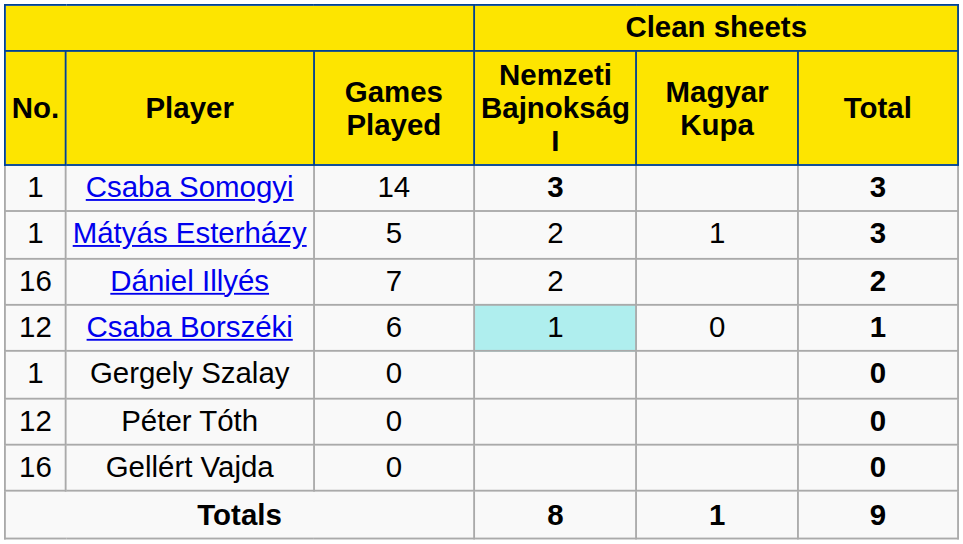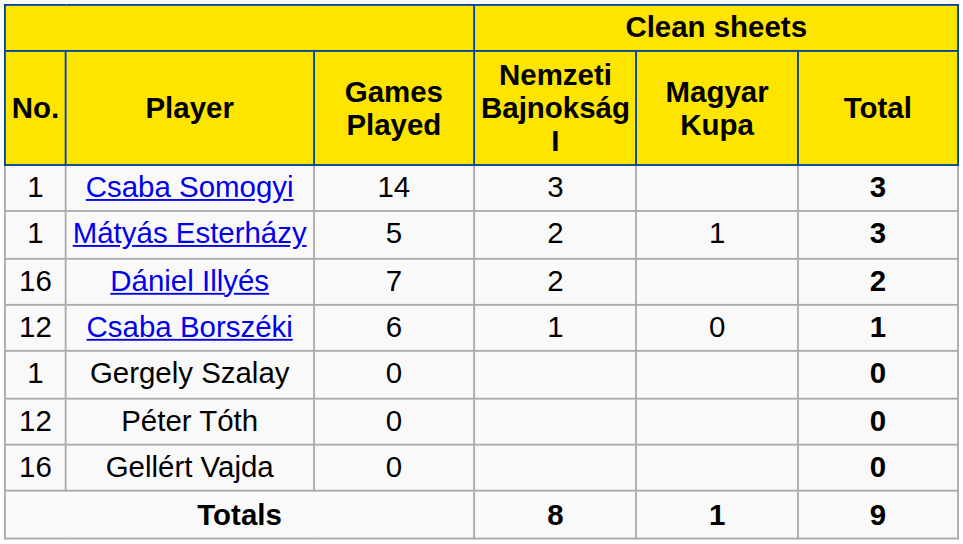Csaba Somogyi | Clean sheets / Nemzeti Bajnokság I: bold -> normal
Csaba Borszéki | Clean sheets / Nemzeti Bajnokság I: paleturquoise background -> no background
